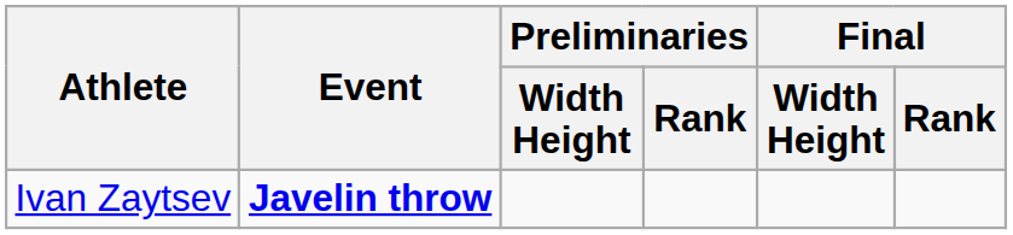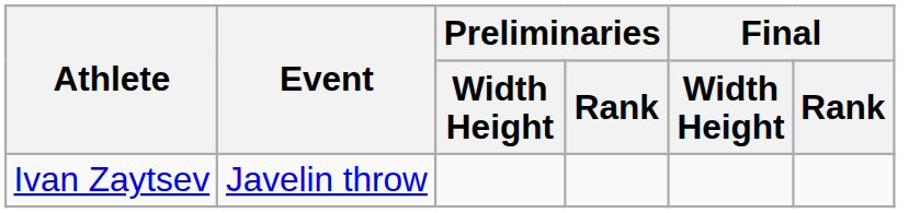Ivan Zaytsev | Event: bold -> normal
